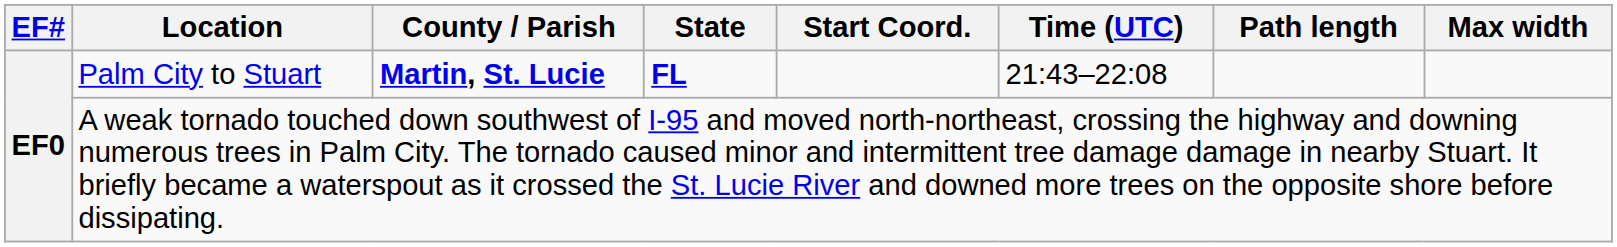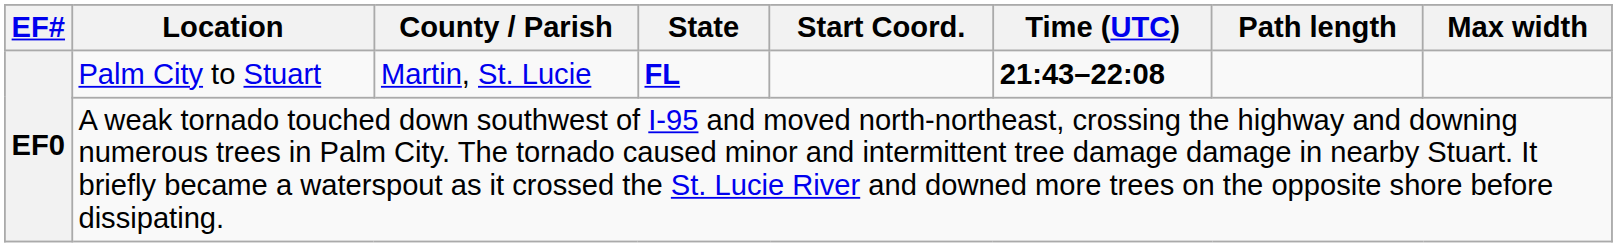Palm City to Stuart | County / Parish: bold -> normal
Palm City to Stuart | Time (UTC): normal -> bold
